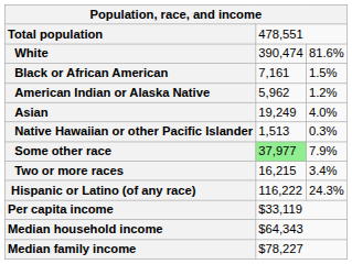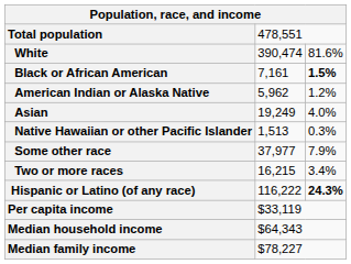Black or African American | column 3: normal -> bold
Some other race | column 2: lightgreen background -> no background
Hispanic or Latino (of any race) | column 3: normal -> bold
